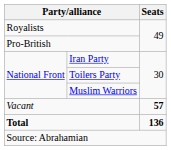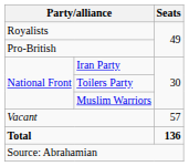Vacant | Seats: bold -> normal
